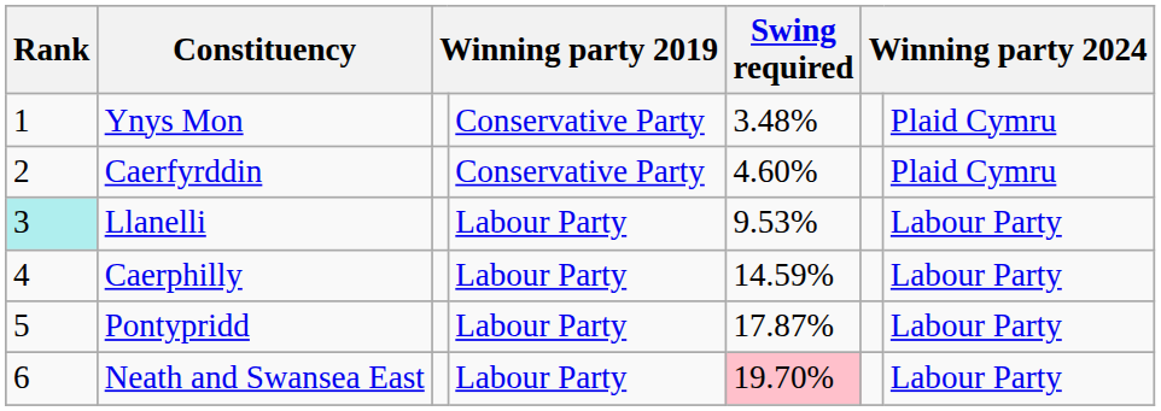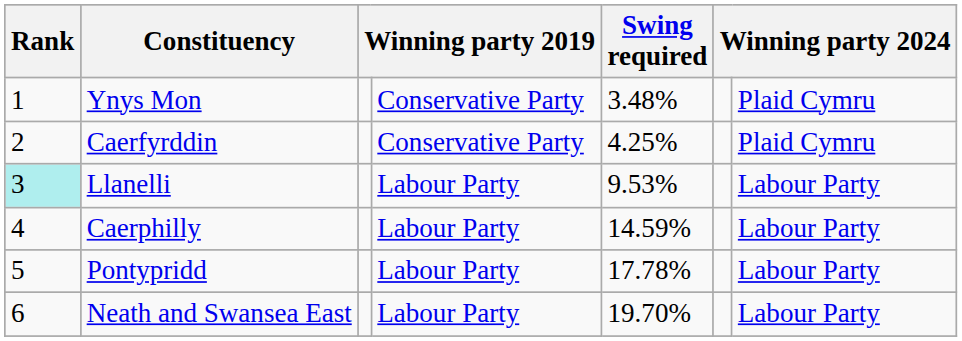Caerfyrddin | Swing required: 4.60% -> 4.25%
Pontypridd | Swing required: 17.87% -> 17.78%
Neath and Swansea East | Swing required: pink background -> no background
